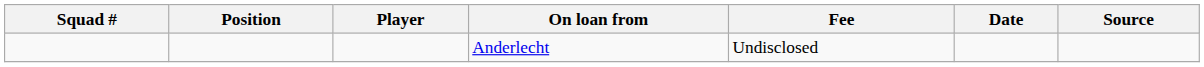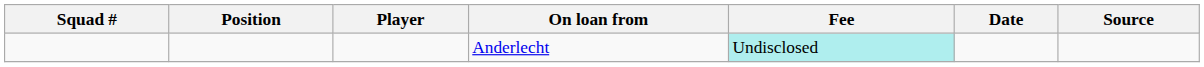Anderlecht | Fee: no background -> paleturquoise background
